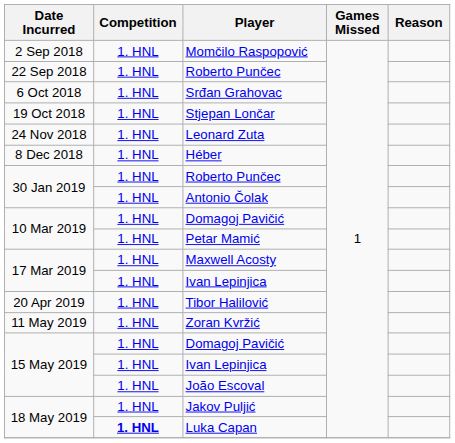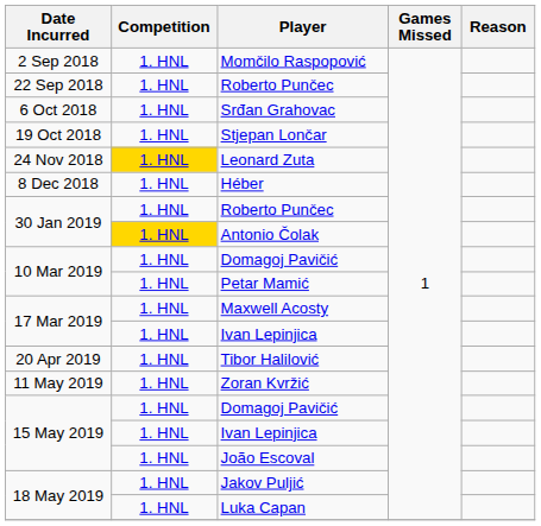Leonard Zuta | Competition: no background -> gold background
Antonio Čolak | Competition: no background -> gold background
Luka Capan | Competition: bold -> normal
